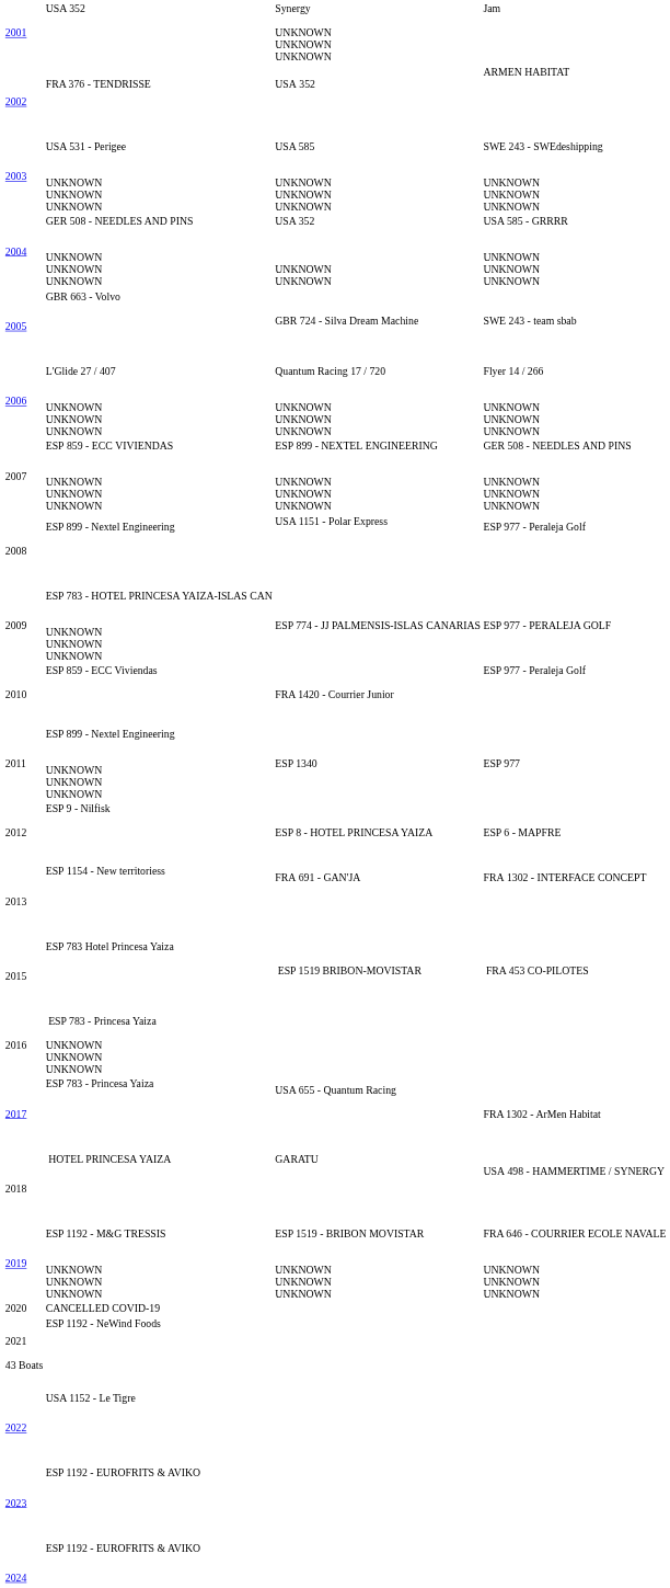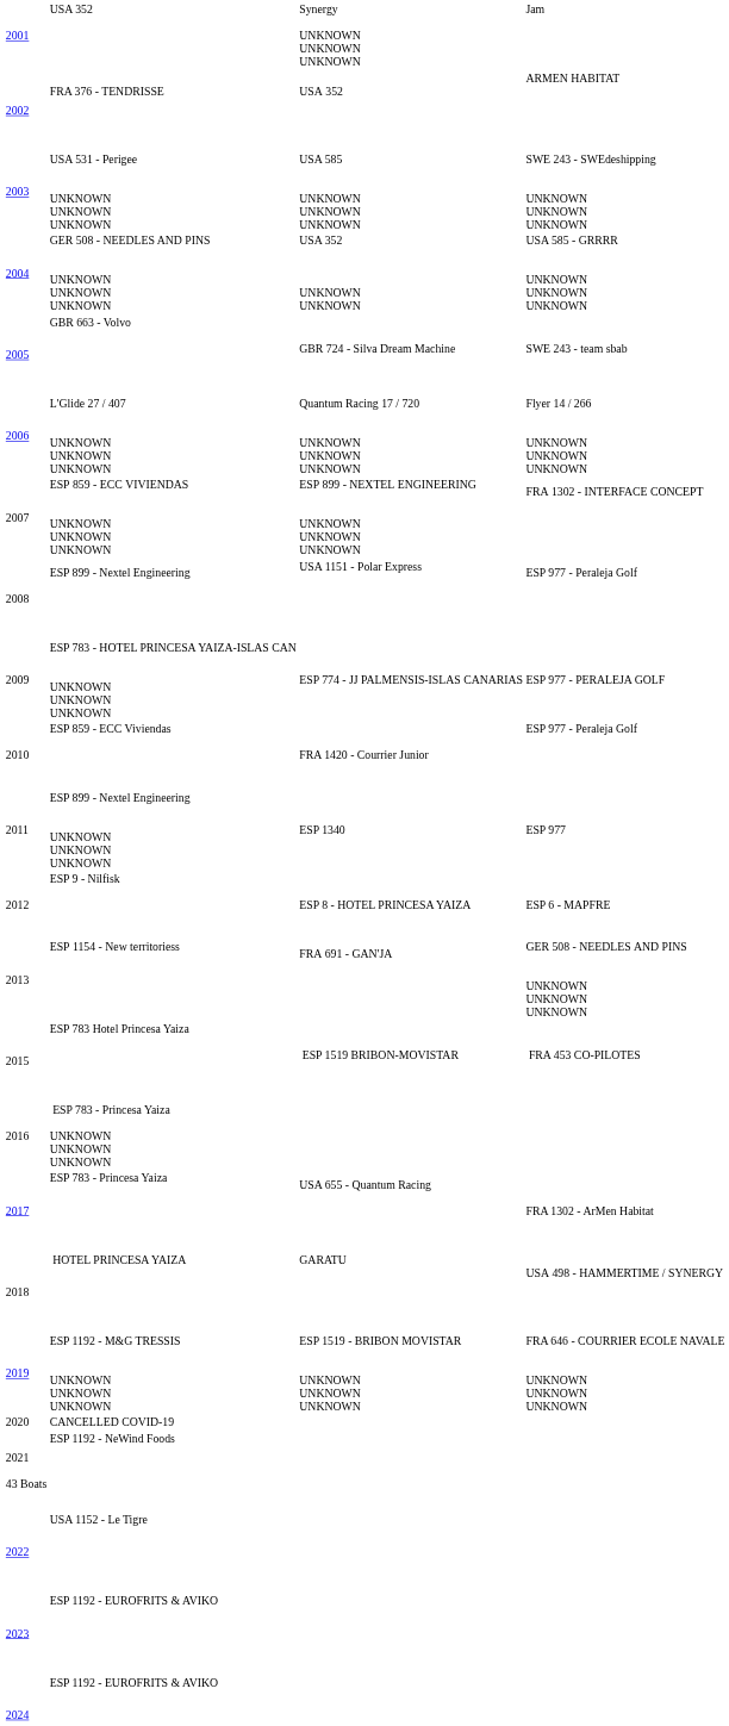ESP 859 - ECC VIVIENDAS UNKNOWN UNKNOWN UNKNOWN | column 4: GER 508 - NEEDLES AND PINS UNKNOWN UNKNOWN UNKNOWN -> FRA 1302 - INTERFACE CONCEPT
ESP 1154 - New territoriess | column 4: FRA 1302 - INTERFACE CONCEPT -> GER 508 - NEEDLES AND PINS UNKNOWN UNKNOWN UNKNOWN
